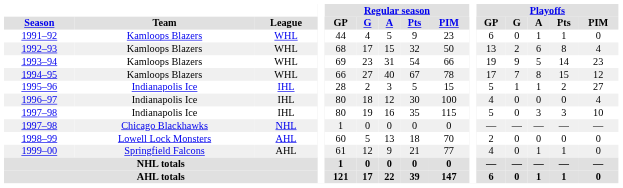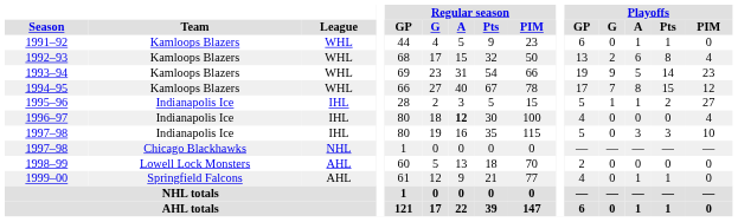1996–97 | Regular season / A: normal -> bold
